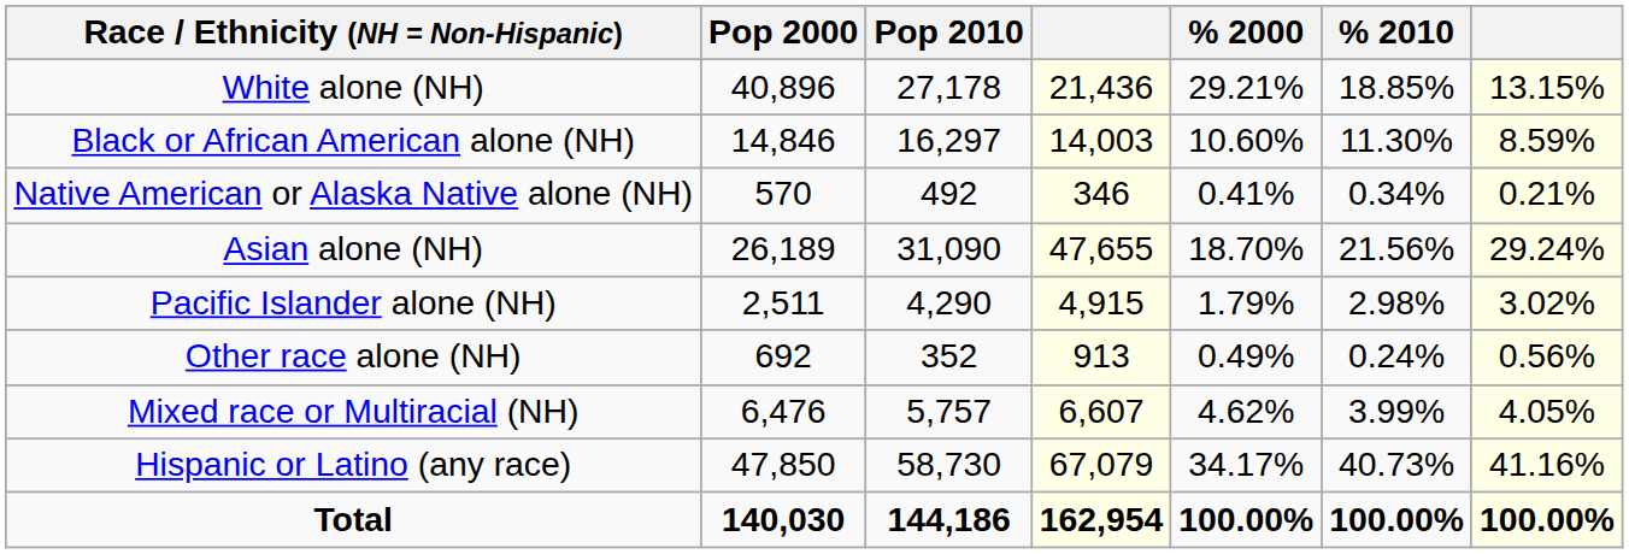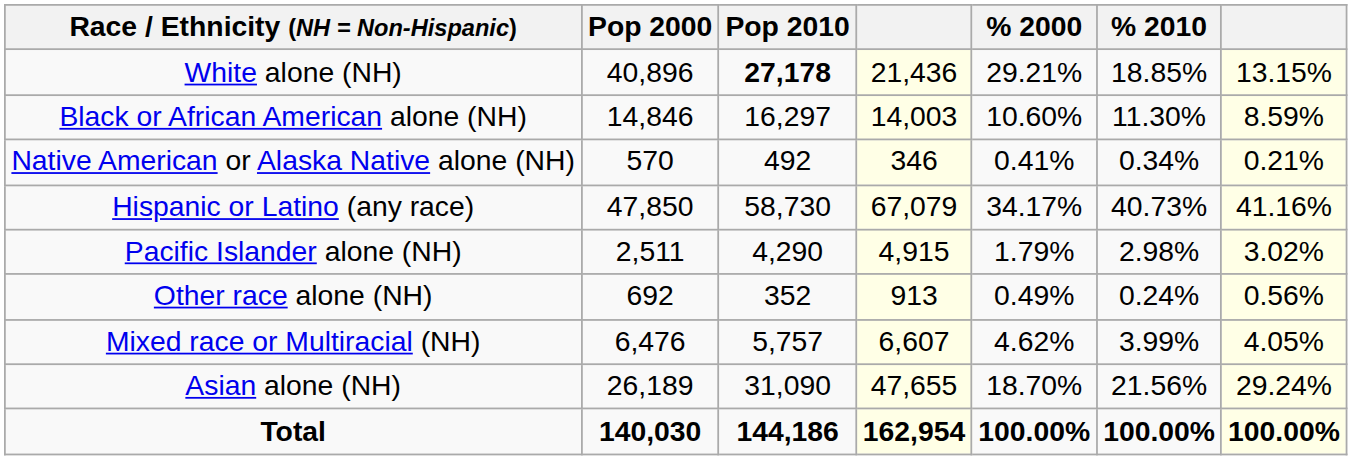White alone (NH) | Pop 2010: normal -> bold
rows swapped: Asian alone (NH) <-> Hispanic or Latino (any race)
